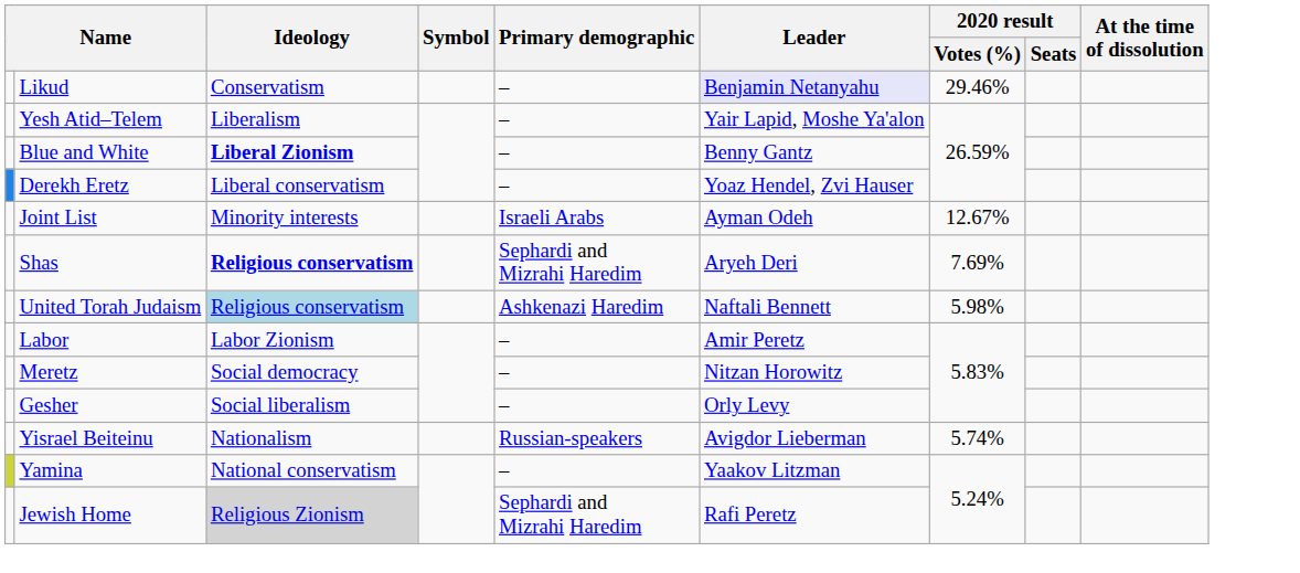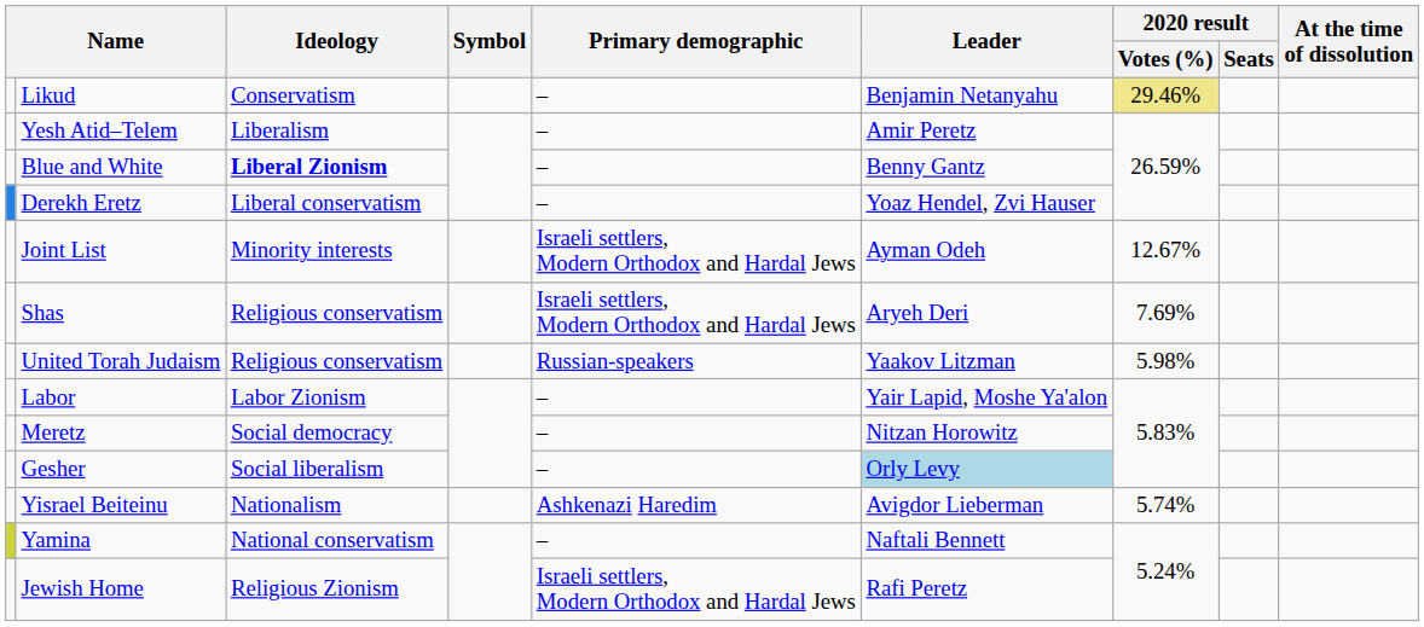Likud | Leader: lavender background -> no background
Likud | 2020 result / Votes (%): no background -> khaki background
Yesh Atid–Telem | Leader: Yair Lapid, Moshe Ya'alon -> Amir Peretz
Joint List | Primary demographic: Israeli Arabs -> Israeli settlers, Modern Orthodox and Hardal Jews
Shas | Ideology: bold -> normal
Shas | Primary demographic: Sephardi and Mizrahi Haredim -> Israeli settlers, Modern Orthodox and Hardal Jews
United Torah Judaism | Ideology: lightblue background -> no background
United Torah Judaism | Primary demographic: Ashkenazi Haredim -> Russian-speakers
United Torah Judaism | Leader: Naftali Bennett -> Yaakov Litzman
Labor | Leader: Amir Peretz -> Yair Lapid, Moshe Ya'alon
Gesher | Leader: no background -> lightblue background
Yisrael Beiteinu | Primary demographic: Russian-speakers -> Ashkenazi Haredim
Yamina | Leader: Yaakov Litzman -> Naftali Bennett
Jewish Home | Ideology: lightgrey background -> no background
Jewish Home | Primary demographic: Sephardi and Mizrahi Haredim -> Israeli settlers, Modern Orthodox and Hardal Jews
